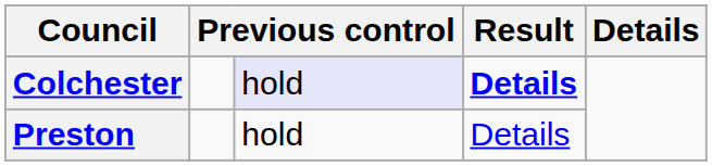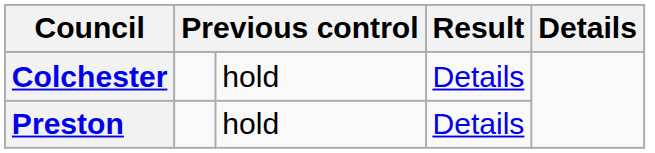Colchester | column 3: lavender background -> no background
Colchester | column 4: bold -> normal
